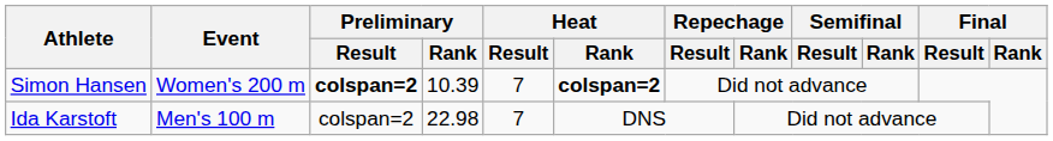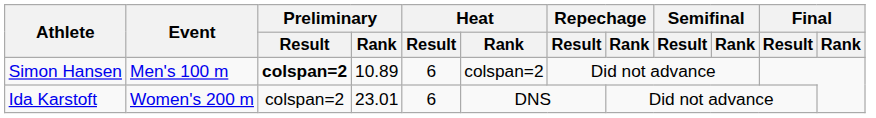Simon Hansen | Event: Women's 200 m -> Men's 100 m
Simon Hansen | Preliminary / Rank: 10.39 -> 10.89
Simon Hansen | Heat / Result: 7 -> 6
Simon Hansen | Heat / Rank: bold -> normal
Ida Karstoft | Event: Men's 100 m -> Women's 200 m
Ida Karstoft | Preliminary / Rank: 22.98 -> 23.01
Ida Karstoft | Heat / Result: 7 -> 6
